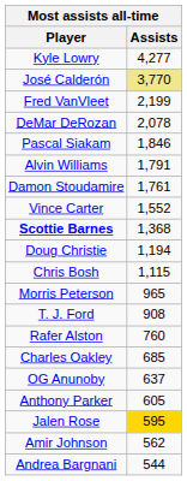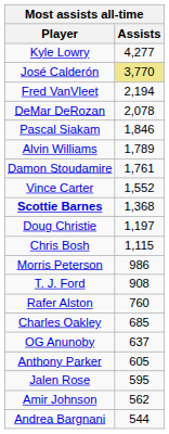Fred VanVleet | Assists: 2,199 -> 2,194
Alvin Williams | Assists: 1,791 -> 1,789
Doug Christie | Assists: 1,194 -> 1,197
Morris Peterson | Assists: 965 -> 986
Jalen Rose | Assists: gold background -> no background
